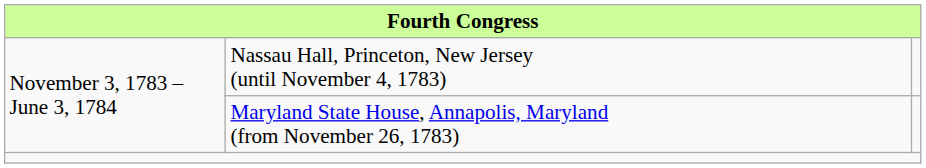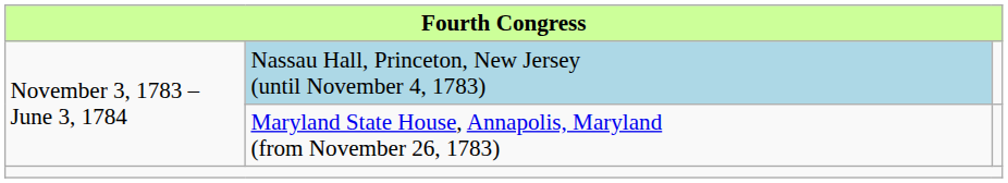Nassau Hall, Princeton, New Jersey (until November 4, 1783) | column 2: no background -> lightblue background
